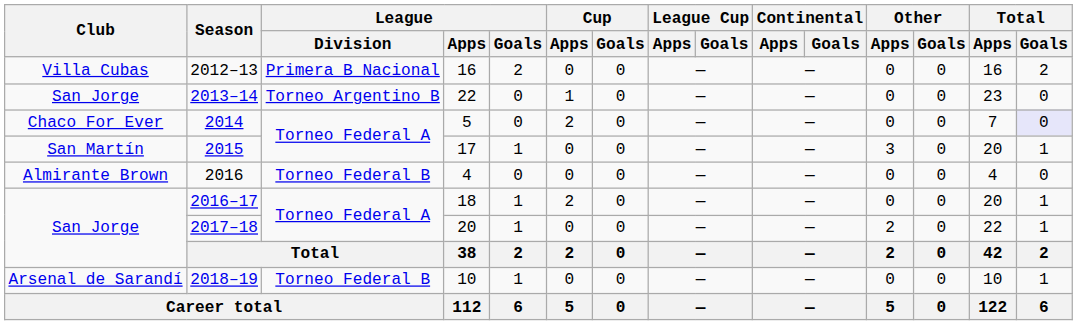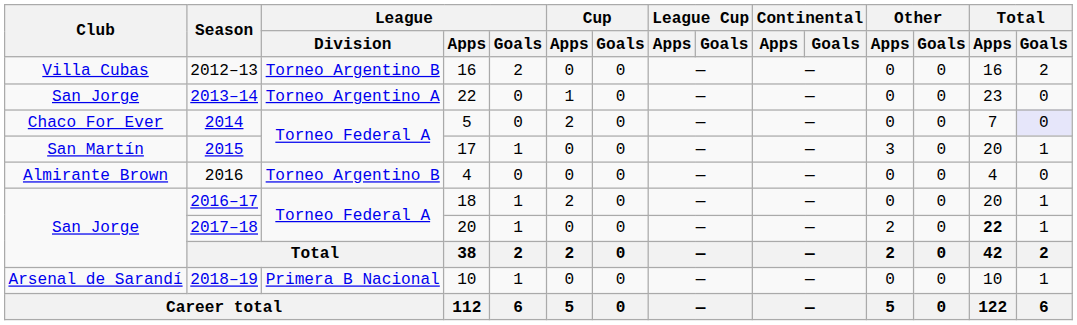2012–13 | League / Division: Primera B Nacional -> Torneo Argentino B
2013–14 | League / Division: Torneo Argentino B -> Torneo Argentino A
2016 | League / Division: Torneo Federal B -> Torneo Argentino B
2017–18 | Total / Apps: normal -> bold
2018–19 | League / Division: Torneo Federal B -> Primera B Nacional
